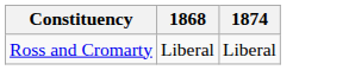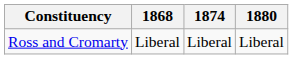+ column: 1880 | Liberal
